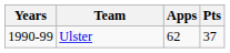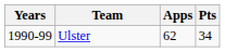Ulster | Pts: 37 -> 34
